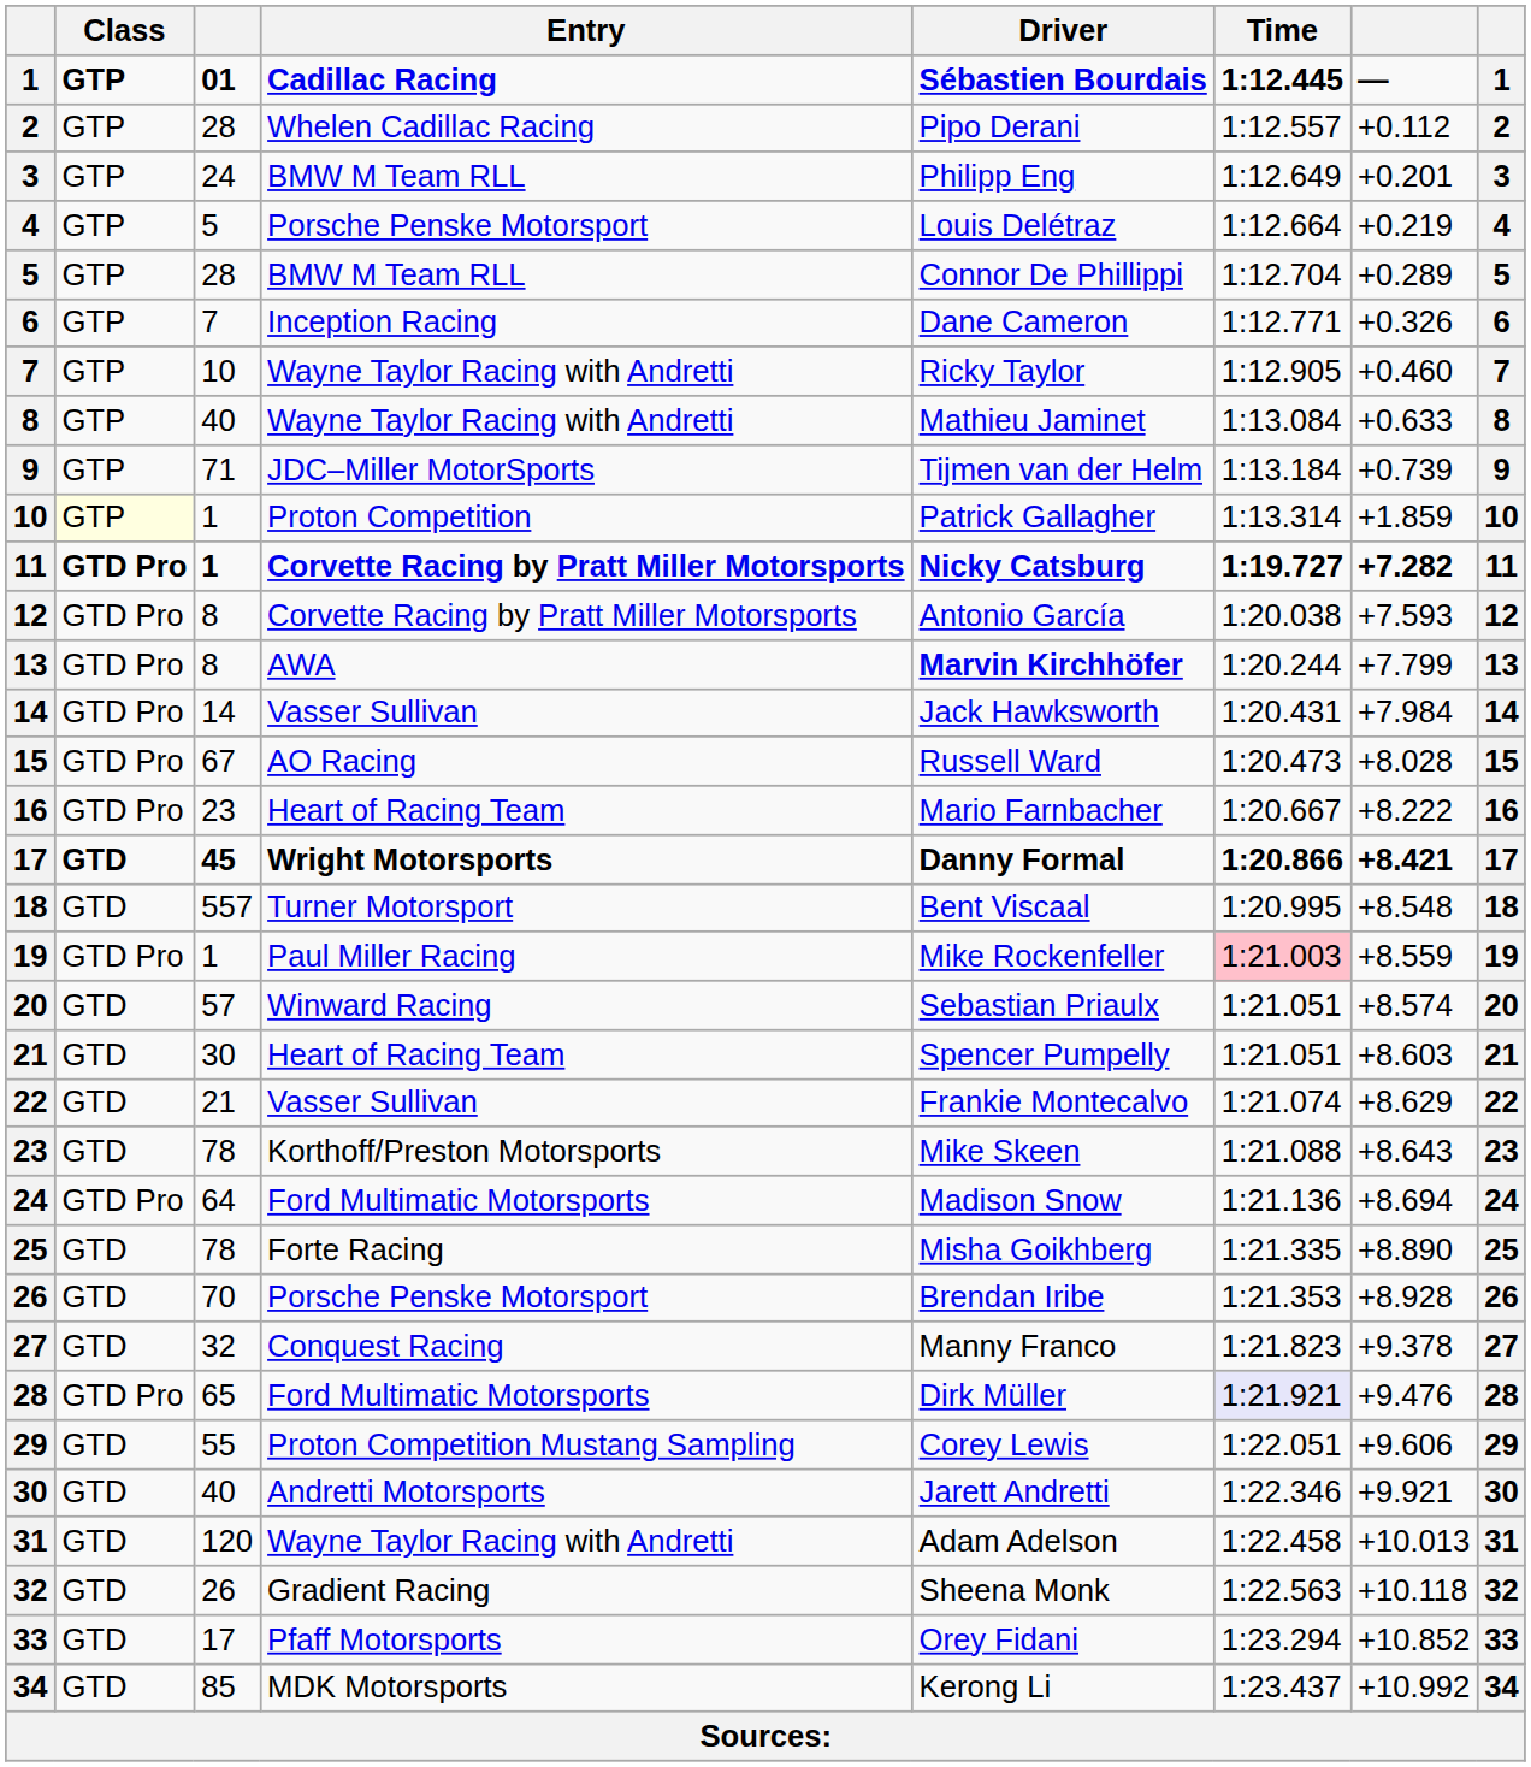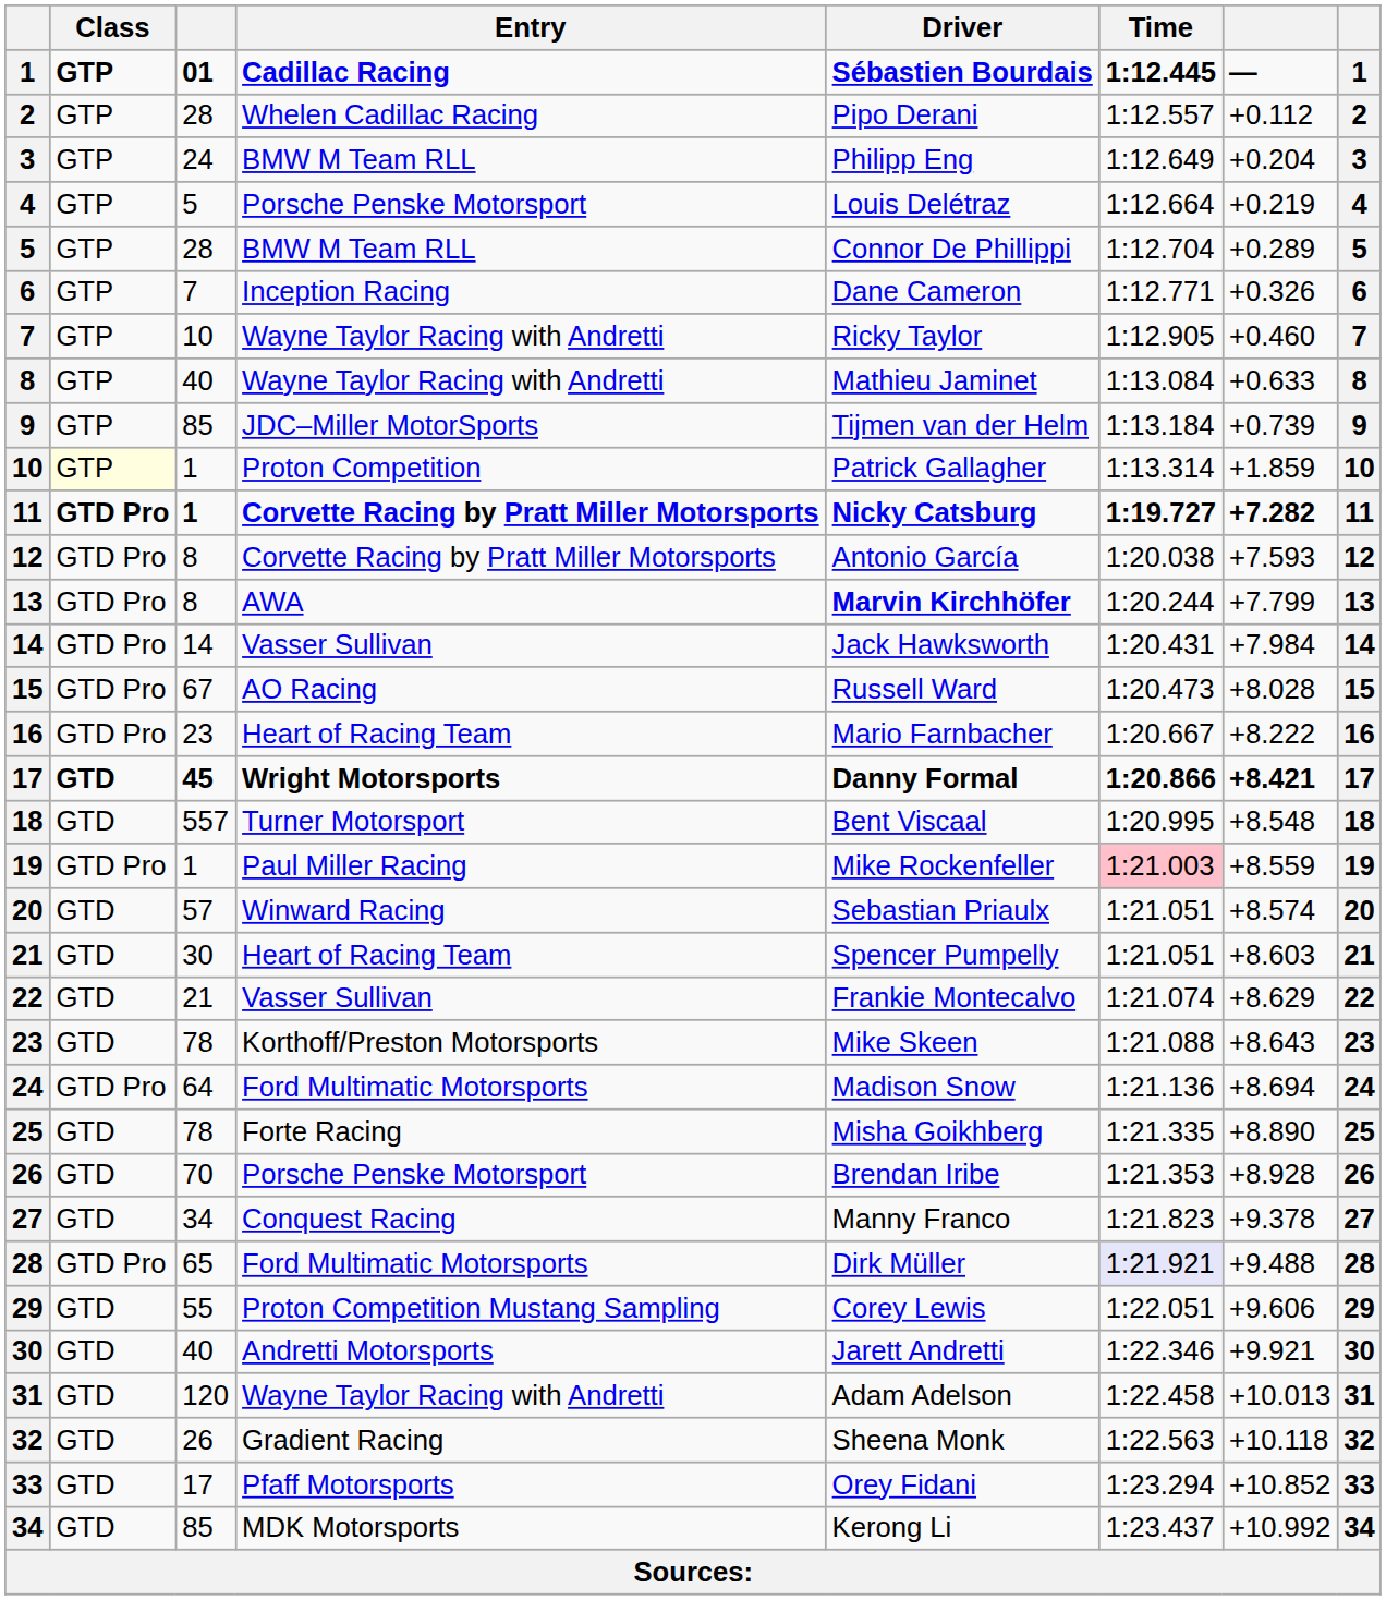row 4 | column 7: +0.201 -> +0.204
row 10 | column 3: 71 -> 85
row 28 | column 3: 32 -> 34
row 29 | column 7: +9.476 -> +9.488
